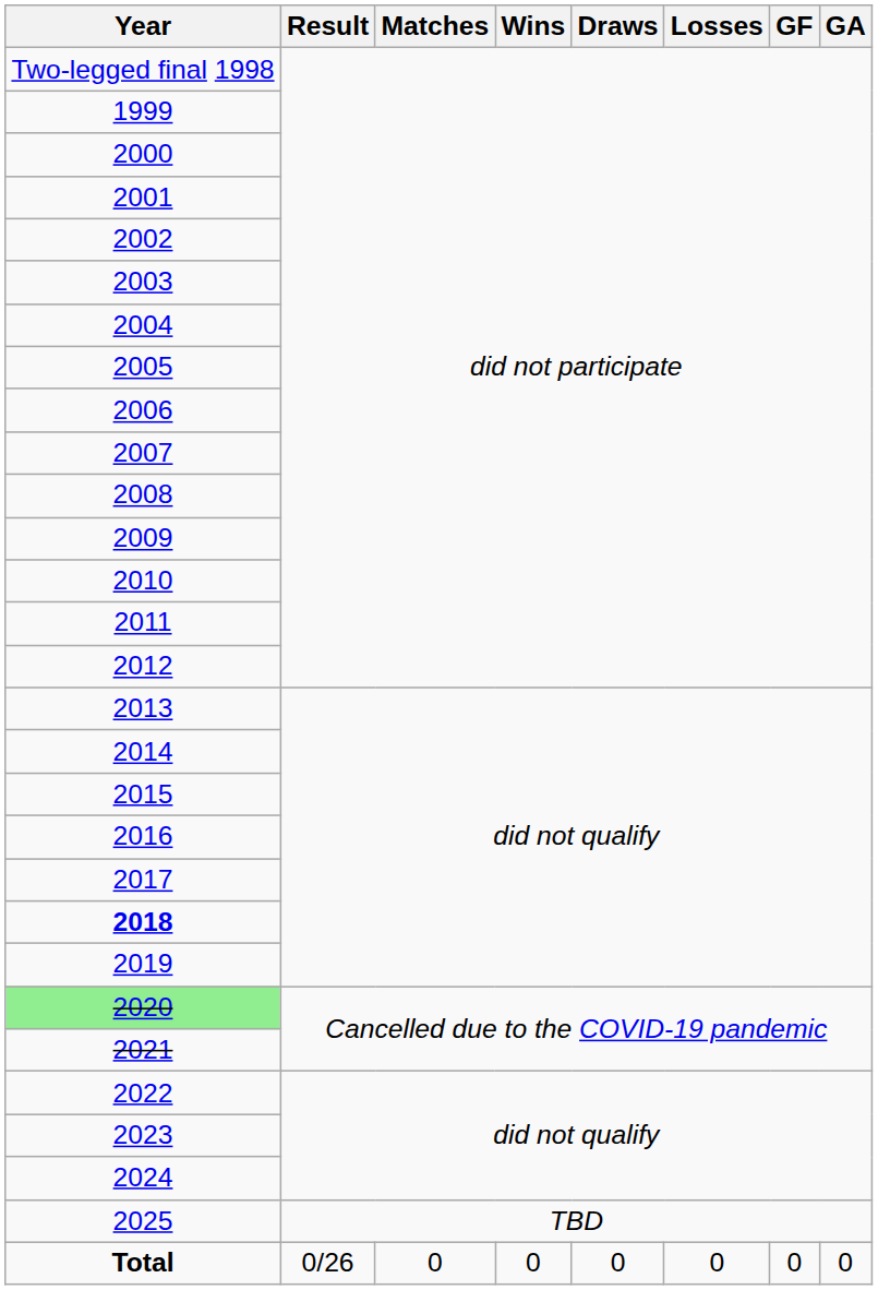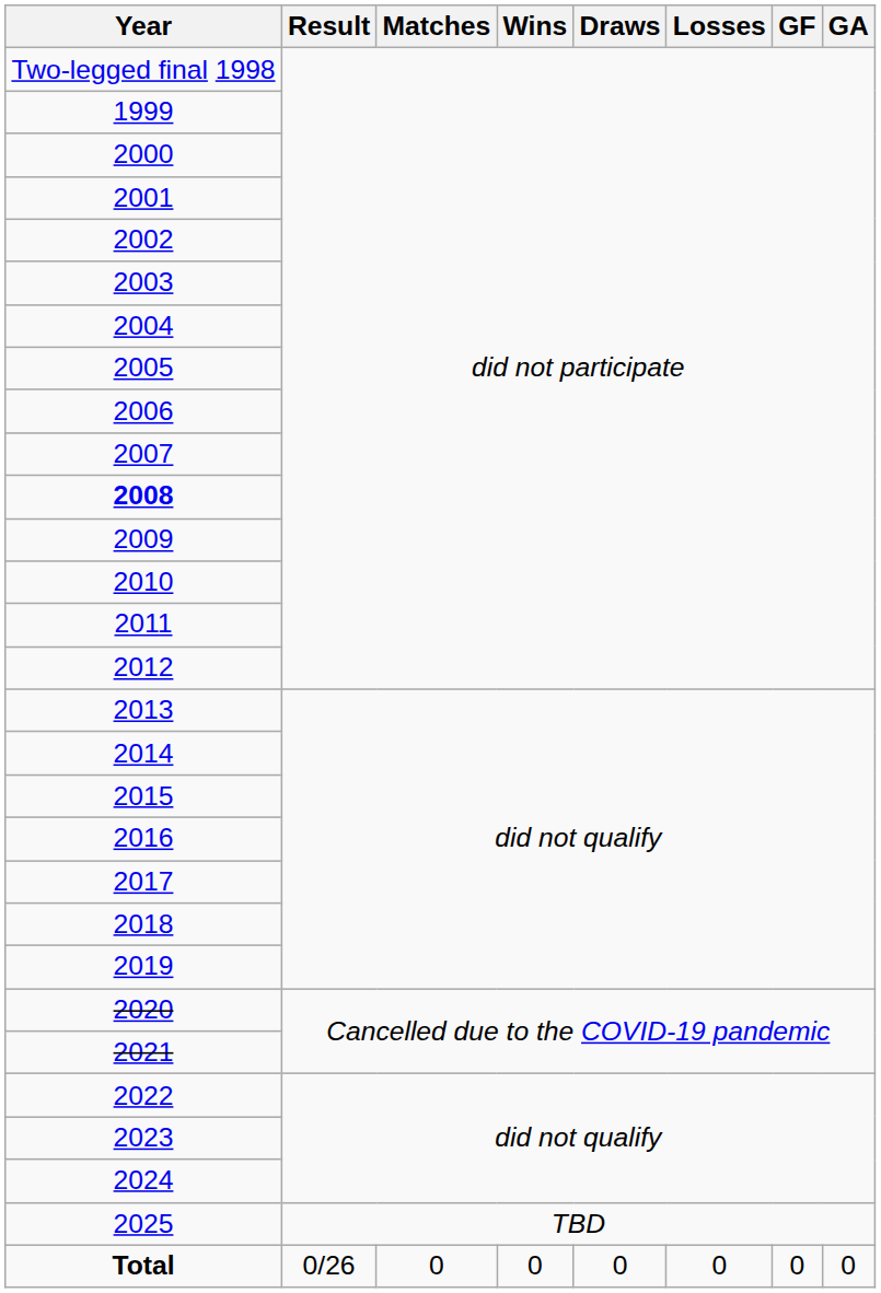2008 | Year: normal -> bold
2018 | Year: bold -> normal
2020 | Year: lightgreen background -> no background
